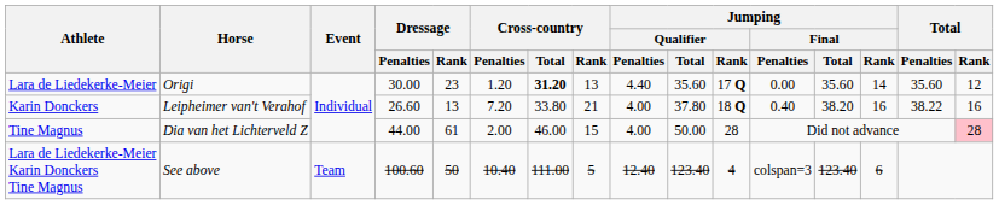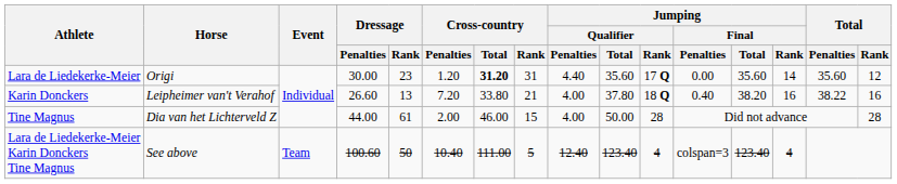Lara de Liedekerke-Meier | Cross-country / Rank: 13 -> 31
Tine Magnus | Total / Rank: pink background -> no background
Lara de Liedekerke-Meier Karin Donckers Tine Magnus | Jumping / Final / Rank: 6 -> 4
